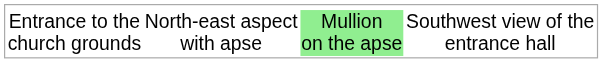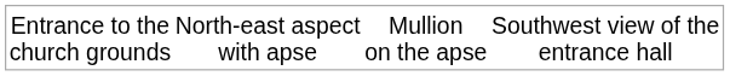Entrance to the church grounds | column 3: lightgreen background -> no background
